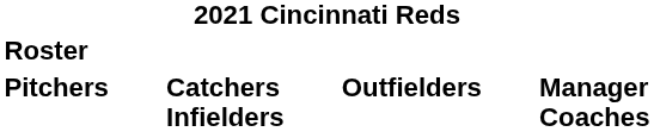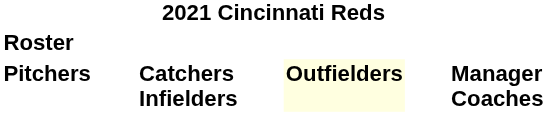Pitchers | column 3: no background -> lightyellow background
